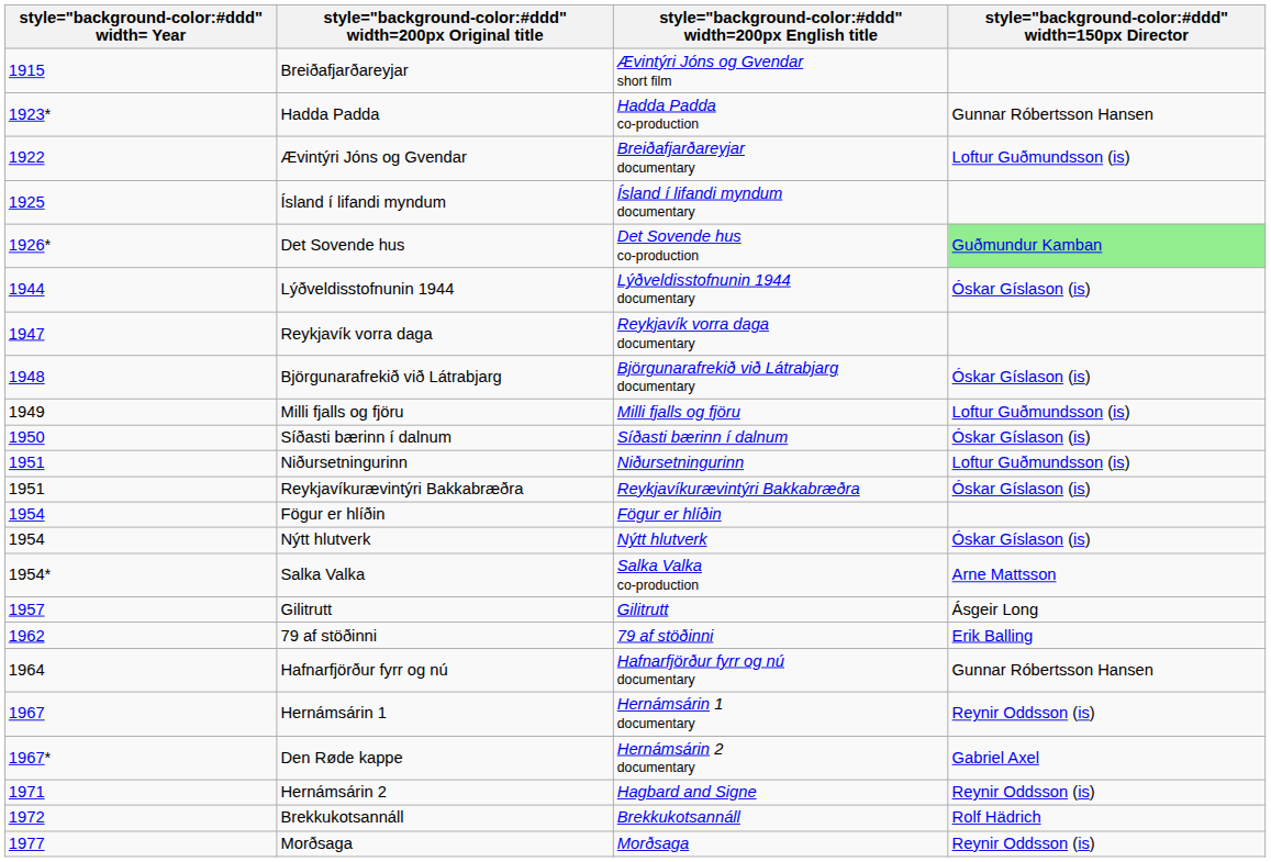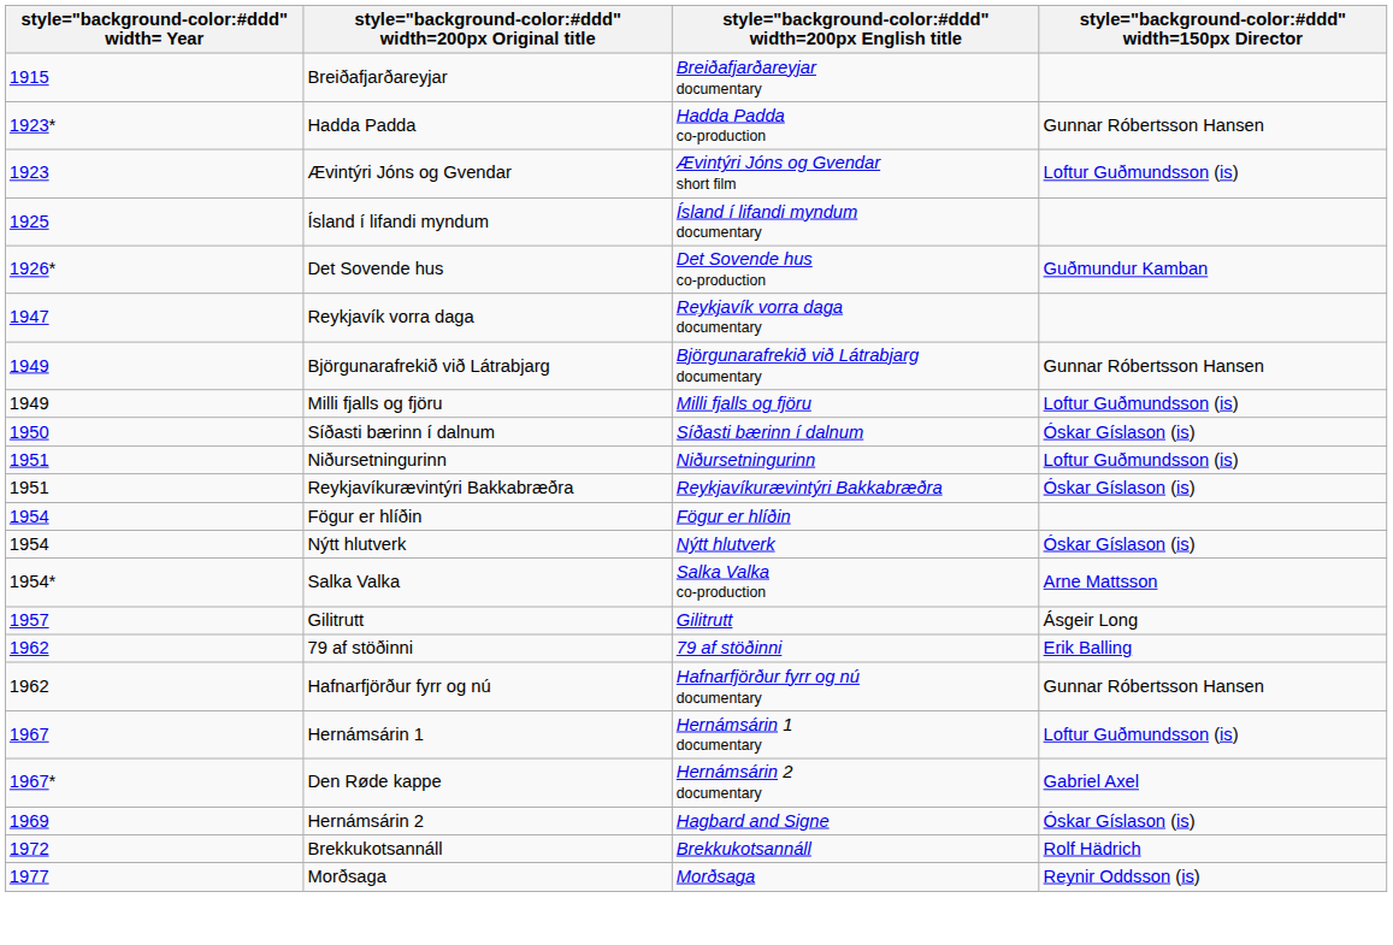Breiðafjarðareyjar | style="background-color:#ddd" width=200px English title: Ævintýri Jóns og Gvendar short film -> Breiðafjarðareyjar documentary
Ævintýri Jóns og Gvendar | style="background-color:#ddd" width= Year: 1922 -> 1923
Ævintýri Jóns og Gvendar | style="background-color:#ddd" width=200px English title: Breiðafjarðareyjar documentary -> Ævintýri Jóns og Gvendar short film
Det Sovende hus | style="background-color:#ddd" width=150px Director: lightgreen background -> no background
- row: 1944 | Lýðveldisstofnunin 1944 | Lýðveldisstofnunin 1944 documentary | Óskar Gíslason (is)
Björgunarafrekið við Látrabjarg | style="background-color:#ddd" width= Year: 1948 -> 1949
Björgunarafrekið við Látrabjarg | style="background-color:#ddd" width=150px Director: Óskar Gíslason (is) -> Gunnar Róbertsson Hansen
Hafnarfjörður fyrr og nú | style="background-color:#ddd" width= Year: 1964 -> 1962
Hernámsárin 1 | style="background-color:#ddd" width=150px Director: Reynir Oddsson (is) -> Loftur Guðmundsson (is)
Hernámsárin 2 | style="background-color:#ddd" width= Year: 1971 -> 1969
Hernámsárin 2 | style="background-color:#ddd" width=150px Director: Reynir Oddsson (is) -> Óskar Gíslason (is)
